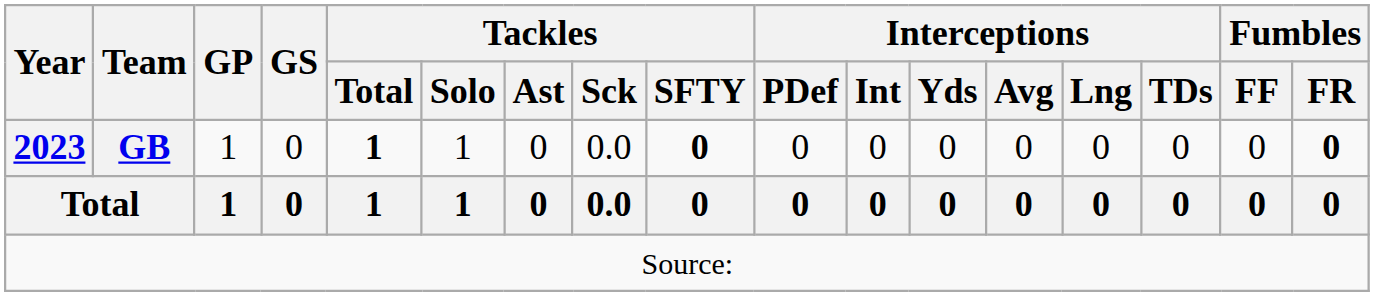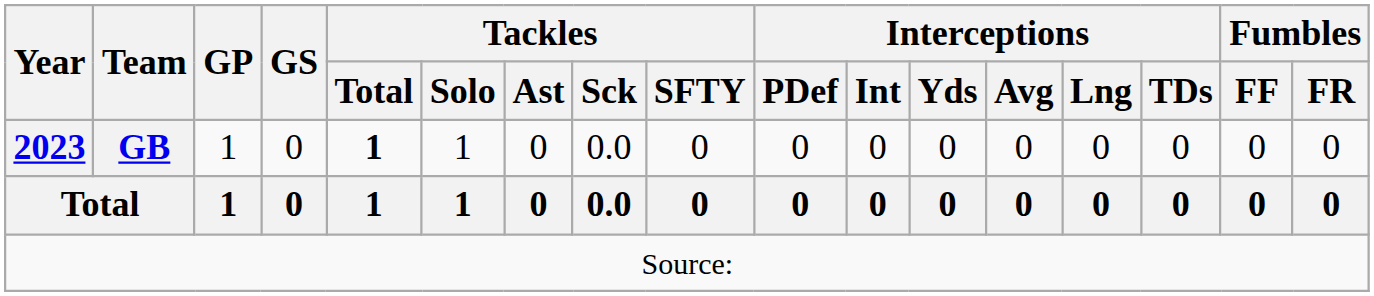2023 | Tackles / SFTY: bold -> normal
2023 | Fumbles / FR: bold -> normal
